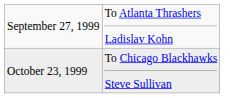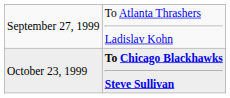October 23, 1999 | column 2: normal -> bold
